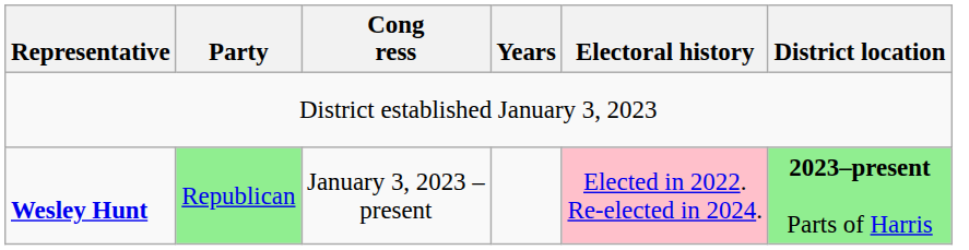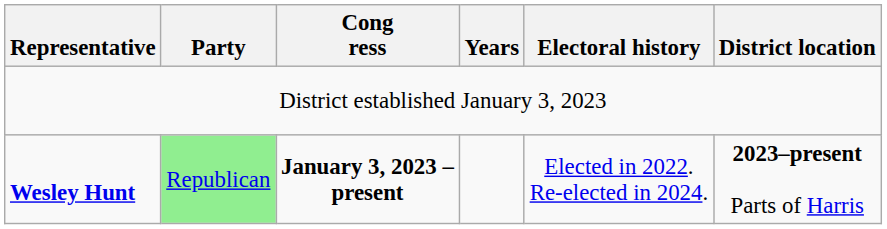Wesley Hunt | Cong ress: normal -> bold
Wesley Hunt | Electoral history: pink background -> no background
Wesley Hunt | District location: lightgreen background -> no background
